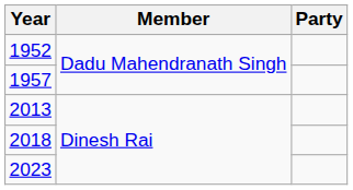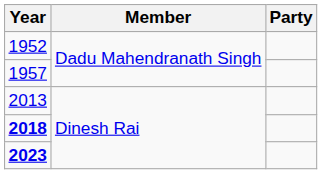2018 | Year: normal -> bold
2023 | Year: normal -> bold
